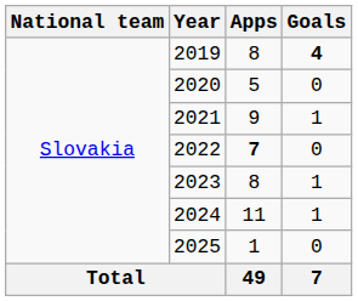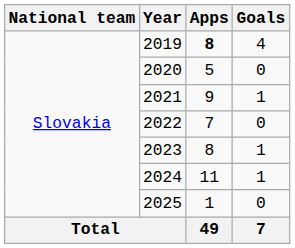2019 | Apps: normal -> bold
2019 | Goals: bold -> normal
2022 | Apps: bold -> normal
